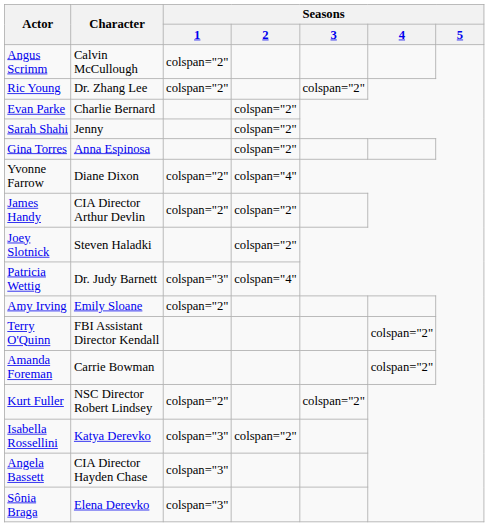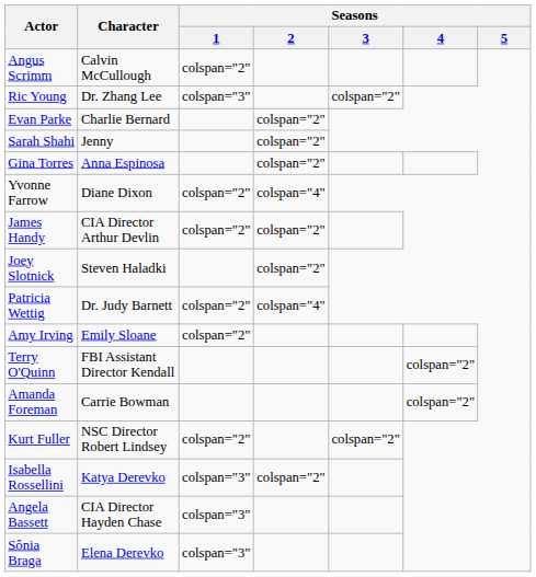Ric Young | Seasons / 1: colspan="2" -> colspan="3"
Patricia Wettig | Seasons / 1: colspan="3" -> colspan="2"
